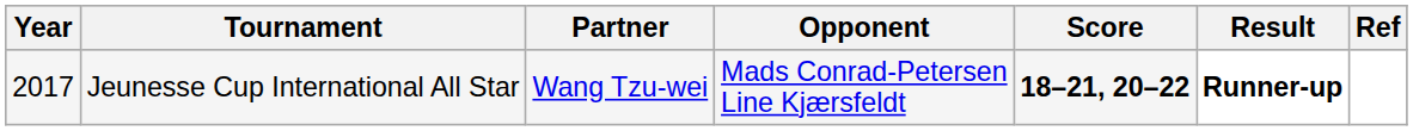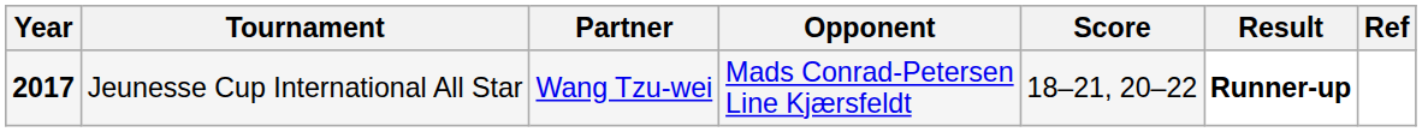row 2 | Year: normal -> bold
row 2 | Score: bold -> normal
